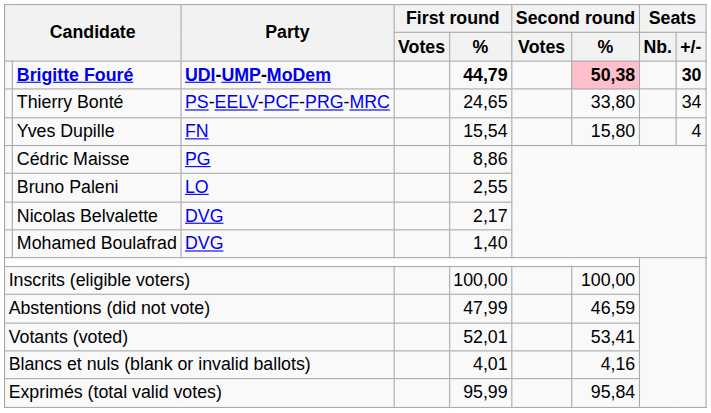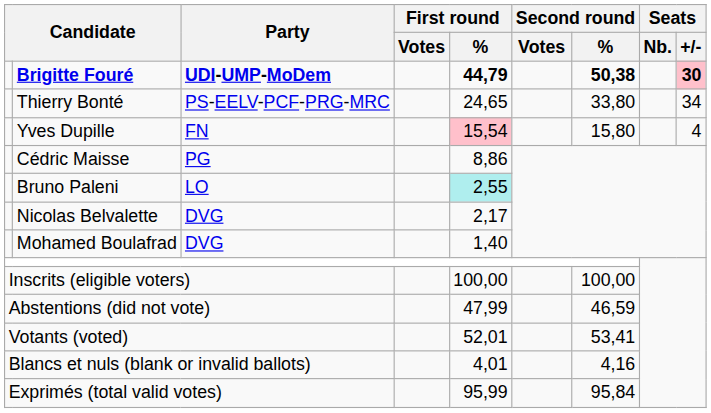Brigitte Fouré | Second round / %: pink background -> no background
Brigitte Fouré | Seats / +/-: no background -> pink background
Yves Dupille | First round / %: no background -> pink background
Bruno Paleni | First round / %: no background -> paleturquoise background
